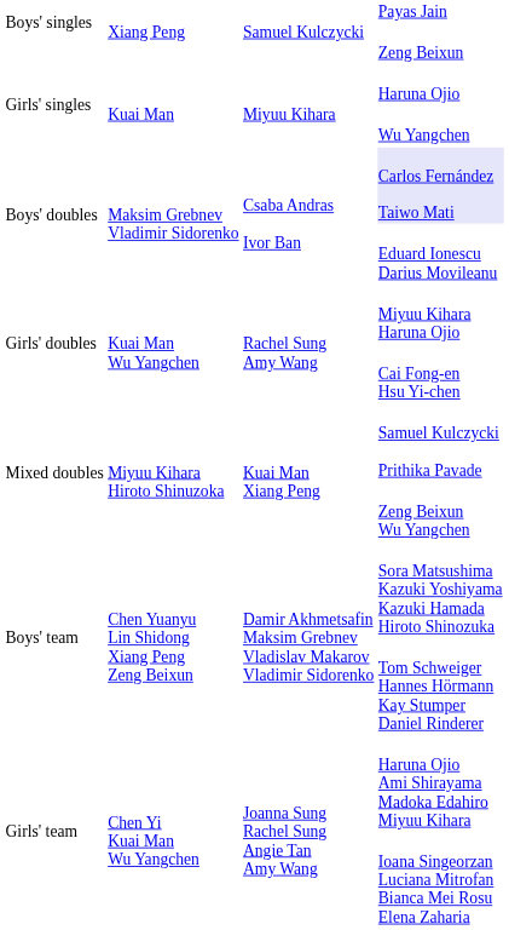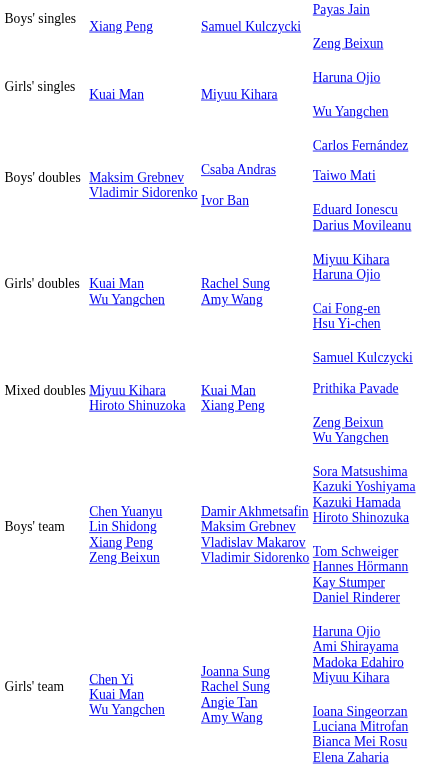Carlos Fernández Taiwo Mati | column 4: lavender background -> no background
